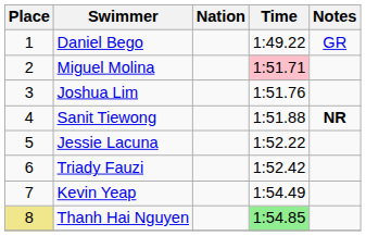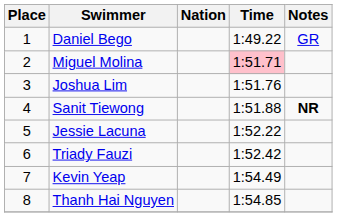Thanh Hai Nguyen | Place: khaki background -> no background
Thanh Hai Nguyen | Time: lightgreen background -> no background
